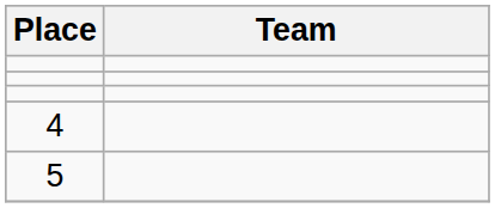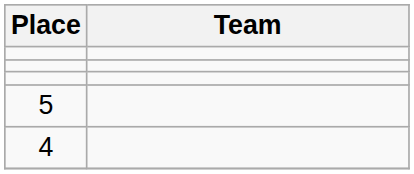row 5 | Place: 4 -> 5
row 6 | Place: 5 -> 4
